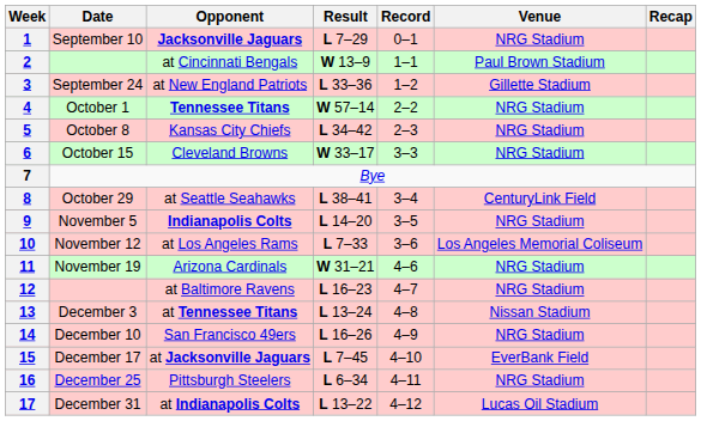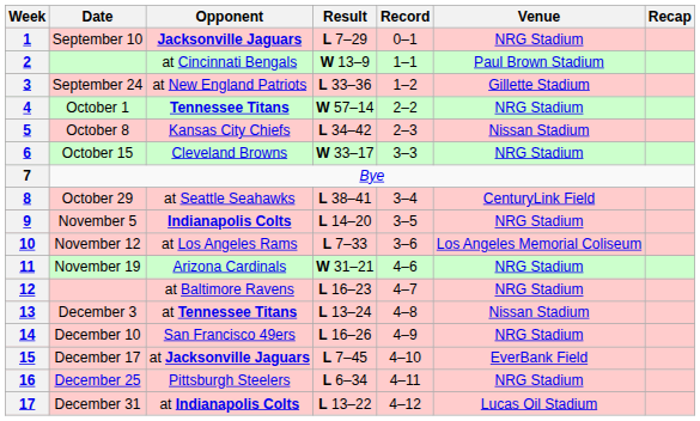5 | Venue: NRG Stadium -> Nissan Stadium
